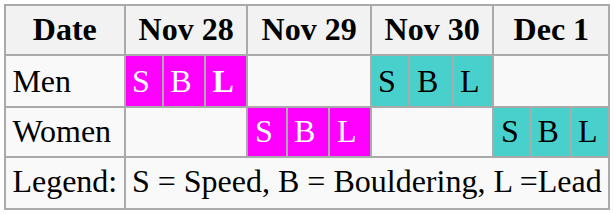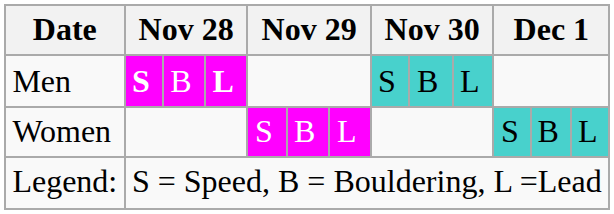Men | column 2: normal -> bold
